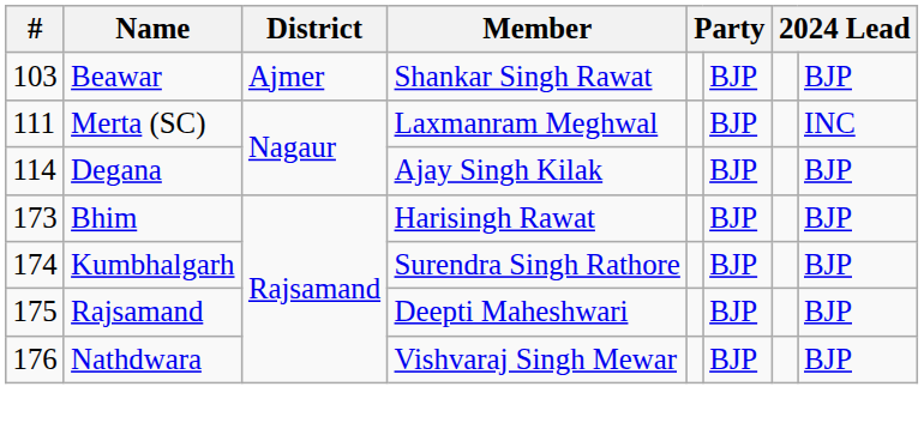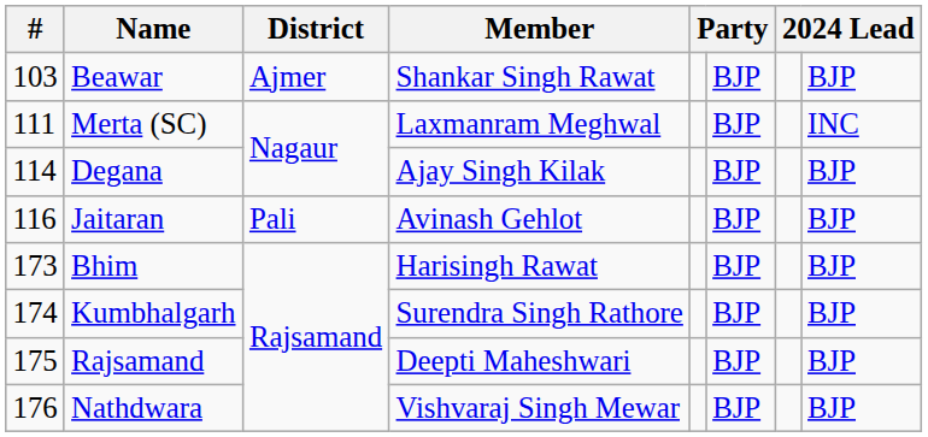+ row: 116 | Jaitaran | Pali | Avinash Gehlot | BJP | BJP
